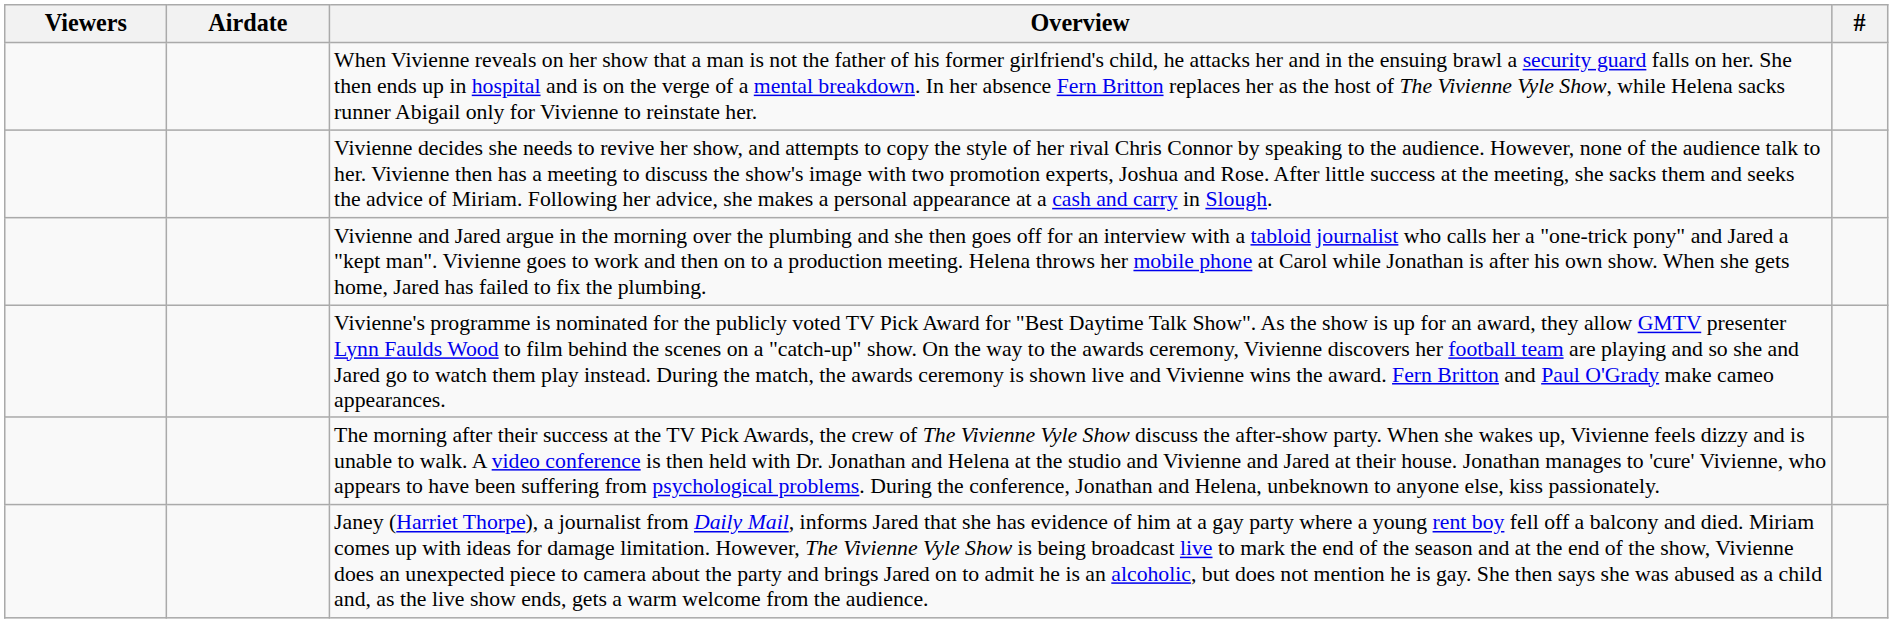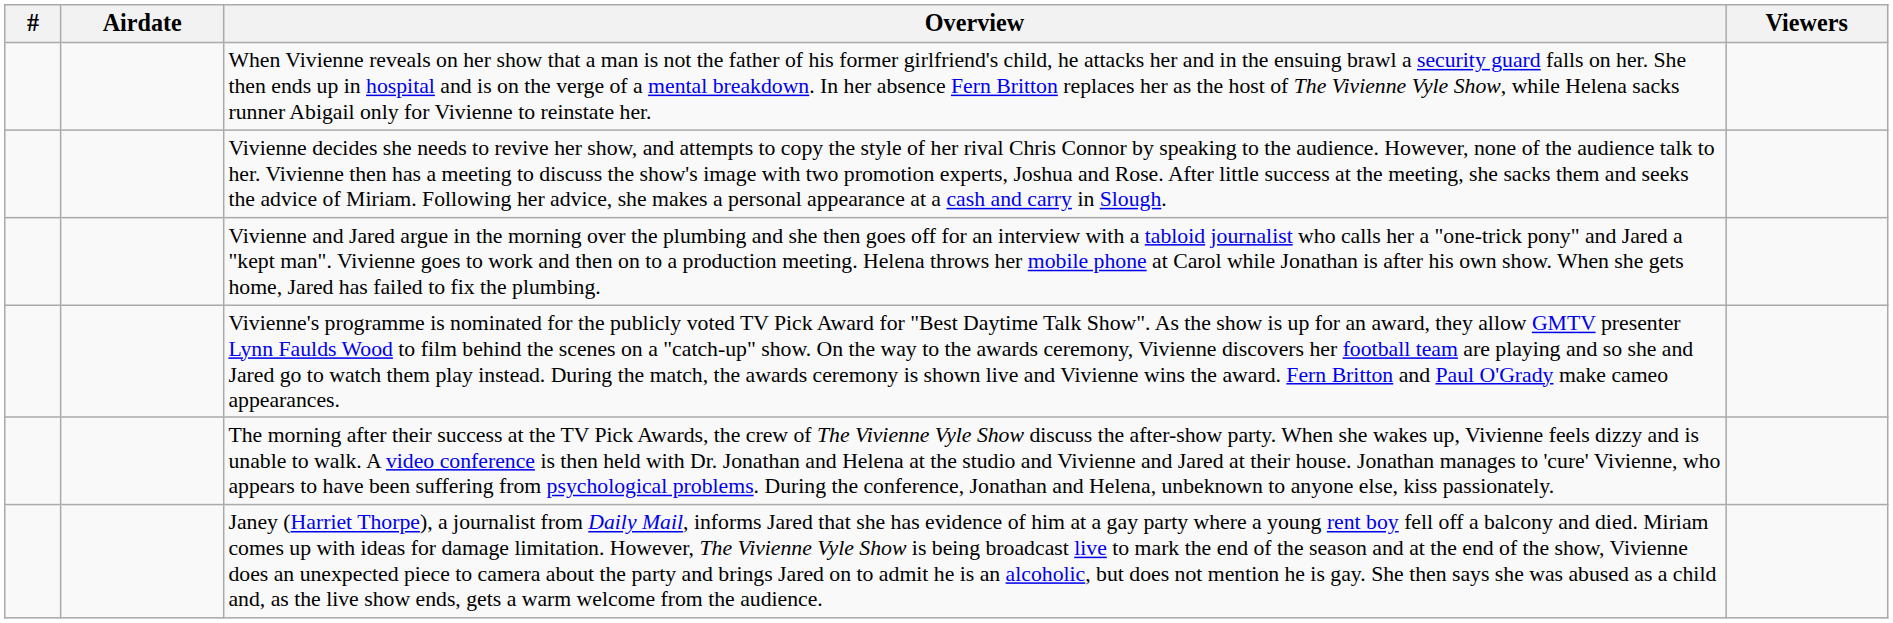columns swapped: # <-> Viewers
